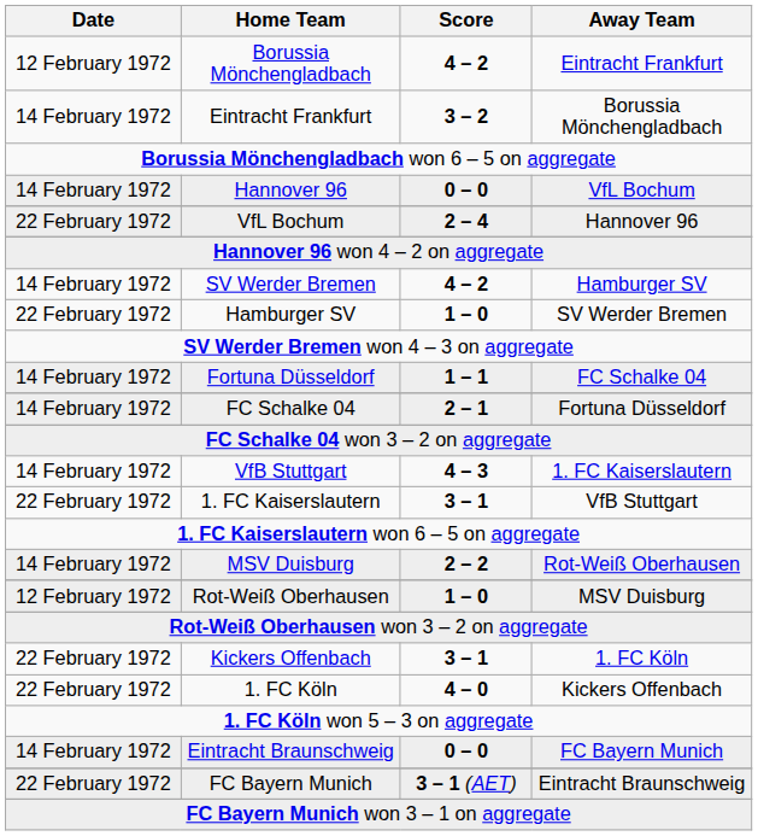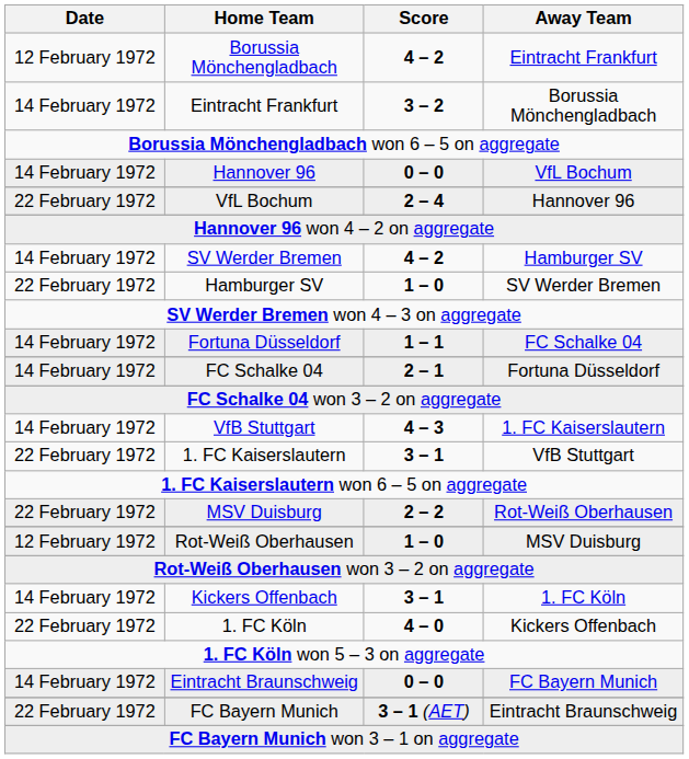row 17 | Date: 14 February 1972 -> 22 February 1972
row 20 | Date: 22 February 1972 -> 14 February 1972
